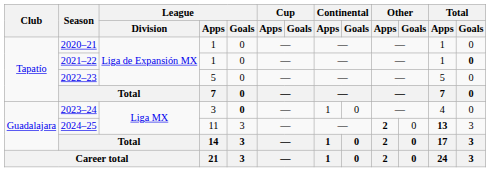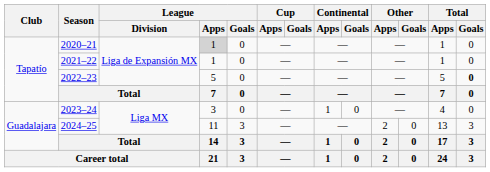2020–21 | League / Apps: no background -> lightgrey background
2021–22 | Total / Goals: bold -> normal
2022–23 | Total / Goals: normal -> bold
2023–24 | League / Goals: bold -> normal
2024–25 | Other / Apps: bold -> normal
2024–25 | Total / Apps: bold -> normal
